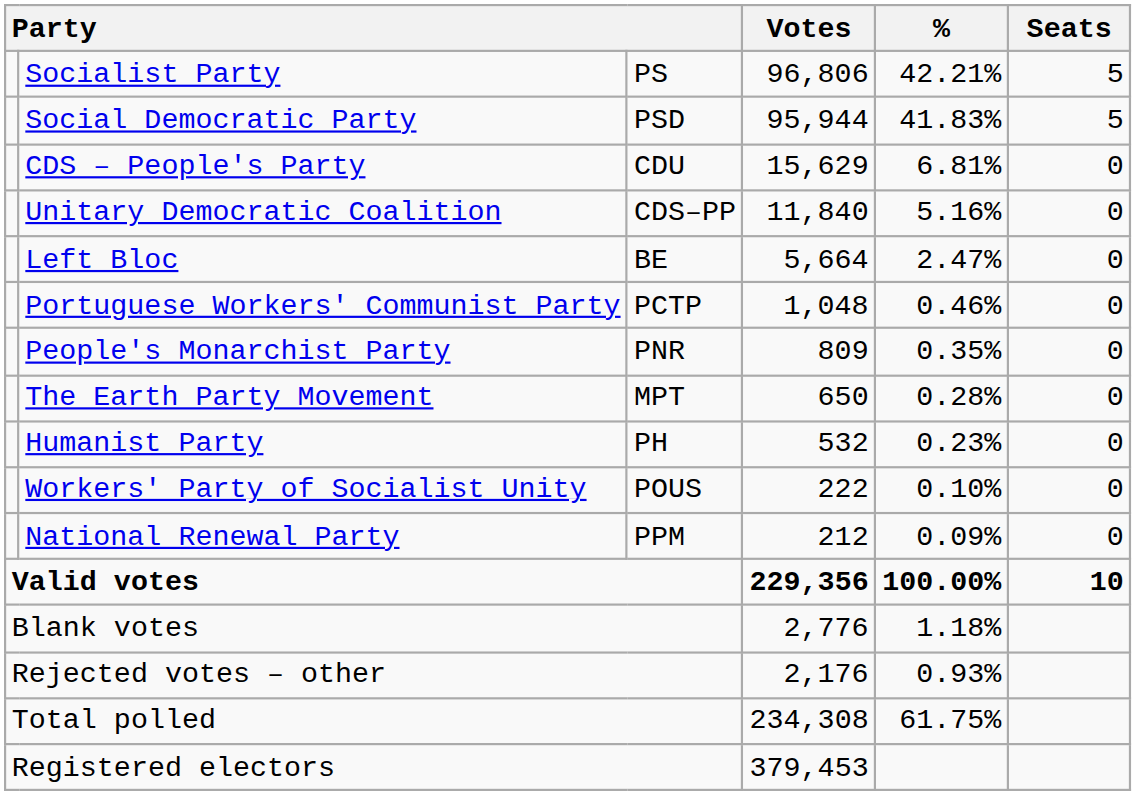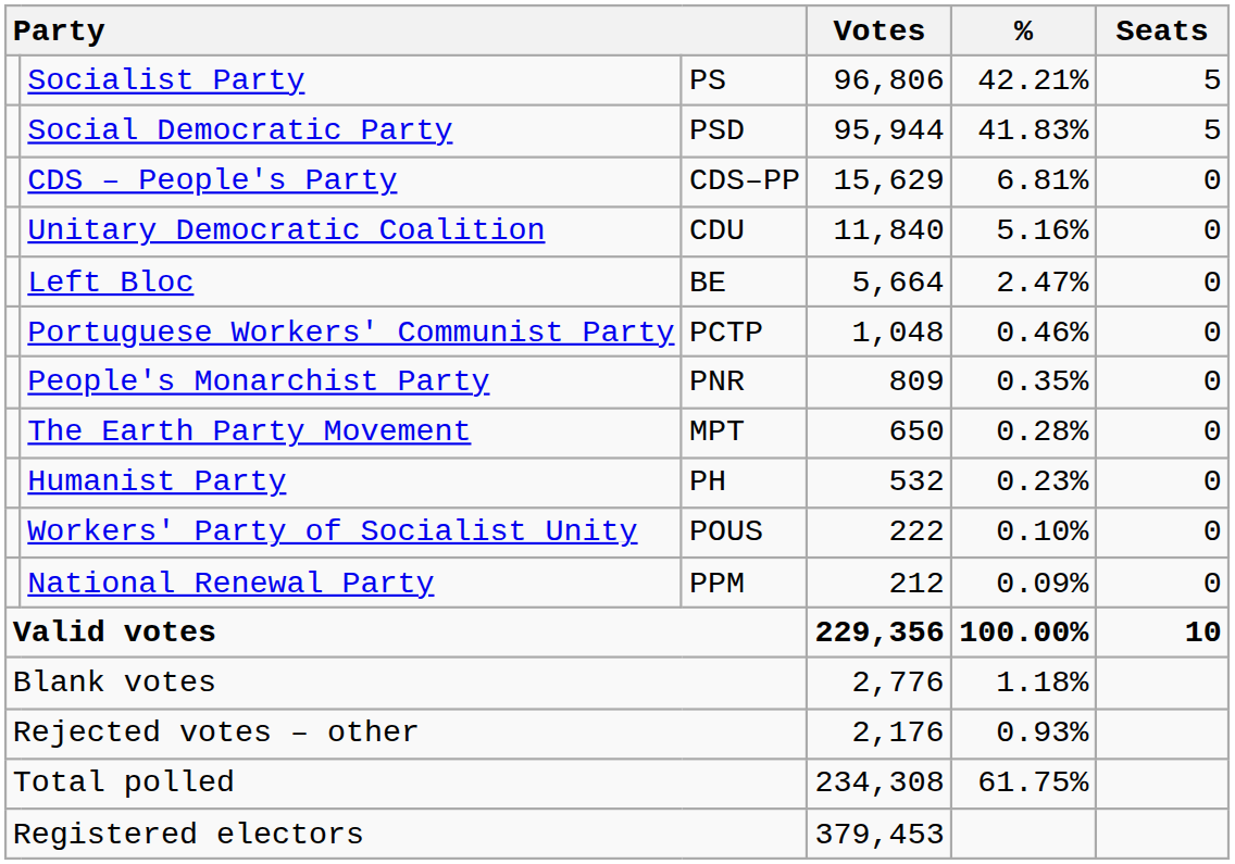CDS – People's Party | column 3: CDU -> CDS–PP
Unitary Democratic Coalition | column 3: CDS–PP -> CDU
